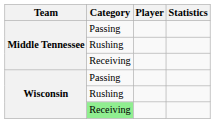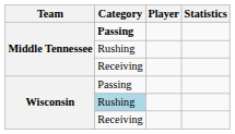Middle Tennessee / Passing | Category: normal -> bold
Wisconsin / Rushing | Category: no background -> lightblue background
Wisconsin / Receiving | Category: lightgreen background -> no background
